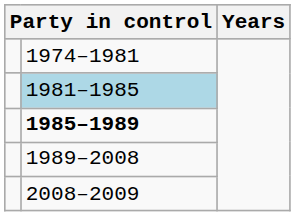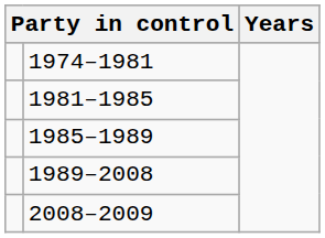1981–1985 | column 2: lightblue background -> no background
1985–1989 | column 2: bold -> normal
